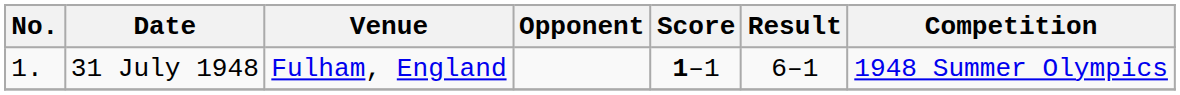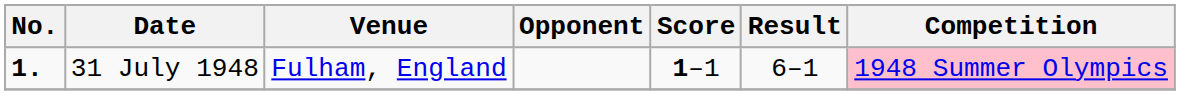31 July 1948 | No.: normal -> bold
31 July 1948 | Competition: no background -> pink background
